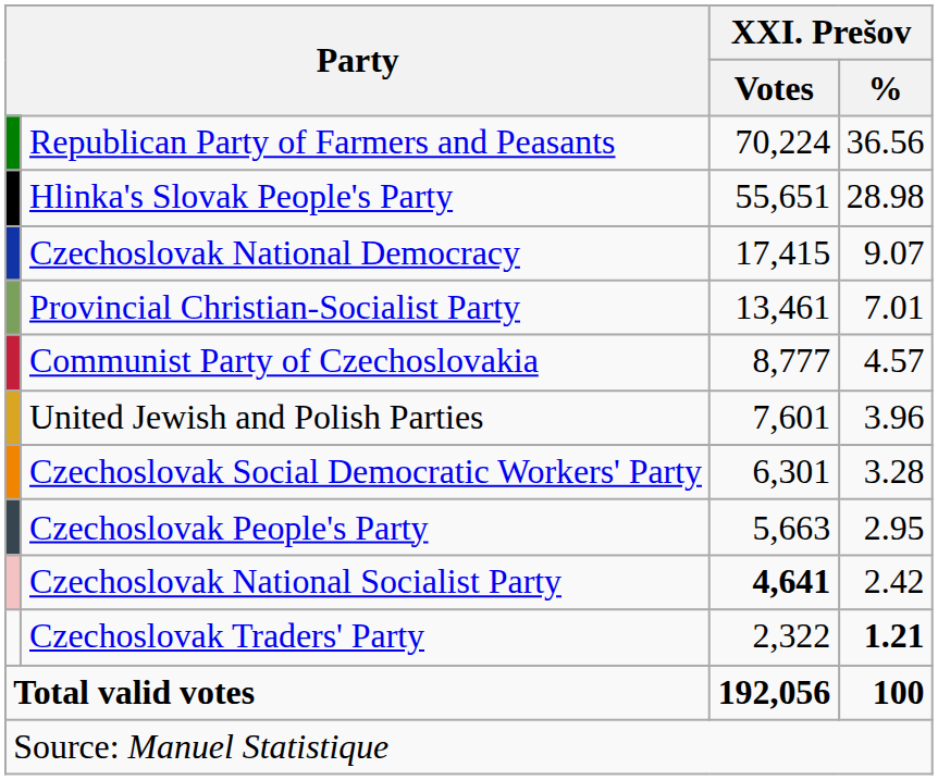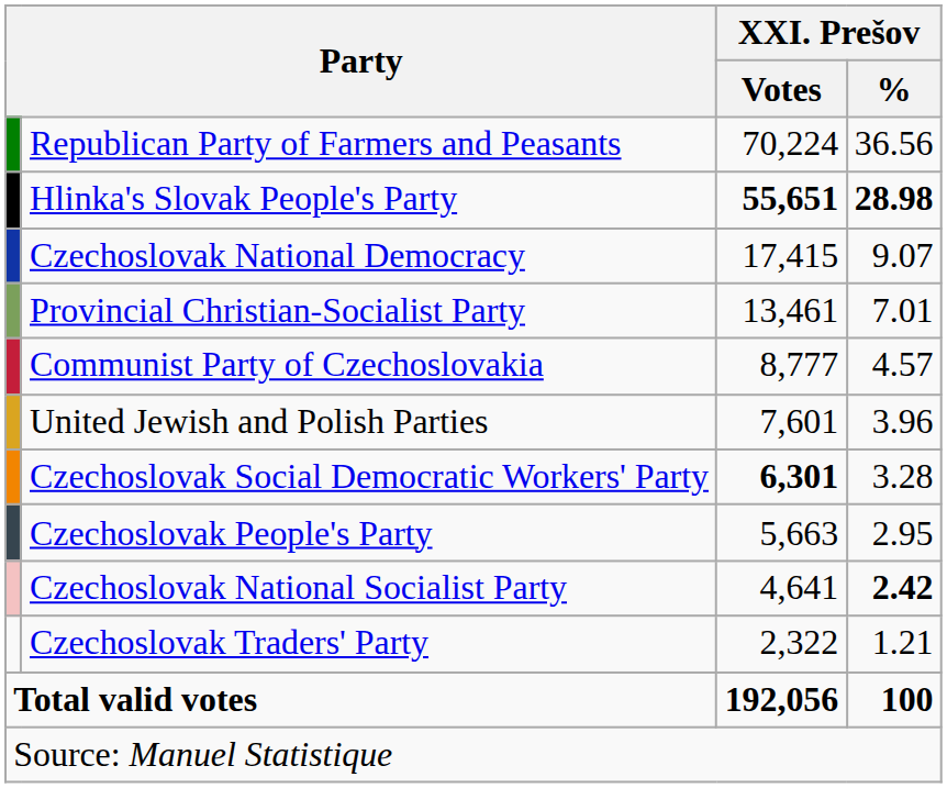Hlinka's Slovak People's Party | XXI. Prešov / Votes: normal -> bold
Hlinka's Slovak People's Party | XXI. Prešov / %: normal -> bold
Czechoslovak Social Democratic Workers' Party | XXI. Prešov / Votes: normal -> bold
Czechoslovak National Socialist Party | XXI. Prešov / Votes: bold -> normal
Czechoslovak National Socialist Party | XXI. Prešov / %: normal -> bold
Czechoslovak Traders' Party | XXI. Prešov / %: bold -> normal
